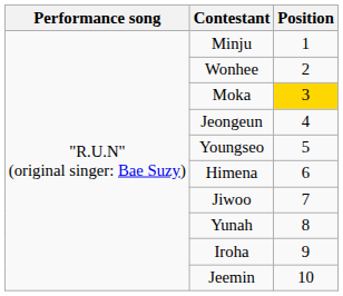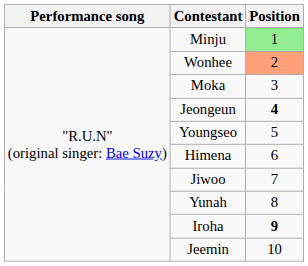Minju | column 3: no background -> lightgreen background
Wonhee | column 3: no background -> lightsalmon background
Moka | column 3: gold background -> no background
Jeongeun | column 3: normal -> bold
Iroha | column 3: normal -> bold
